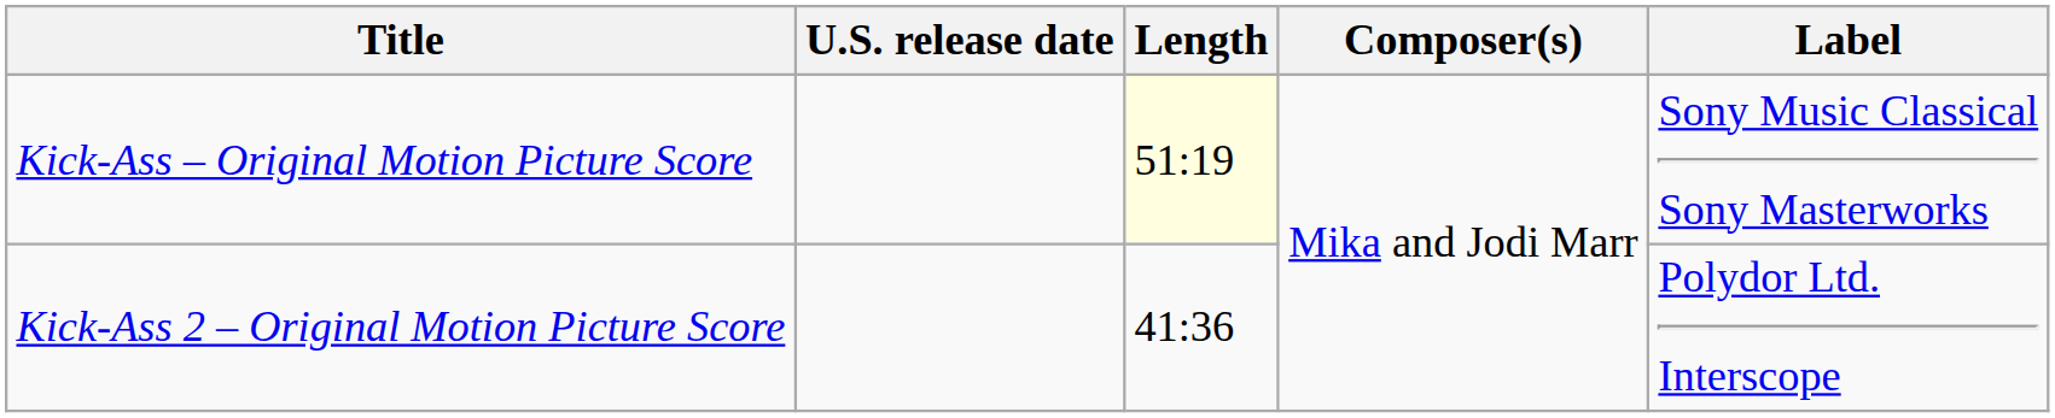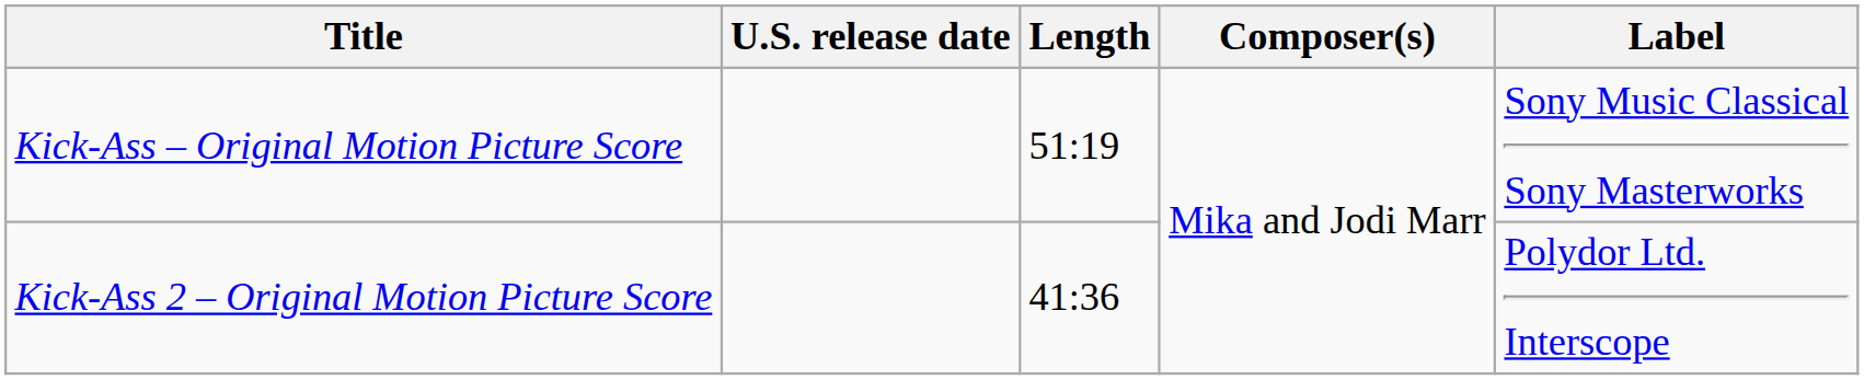Kick-Ass – Original Motion Picture Score | Length: lightyellow background -> no background
